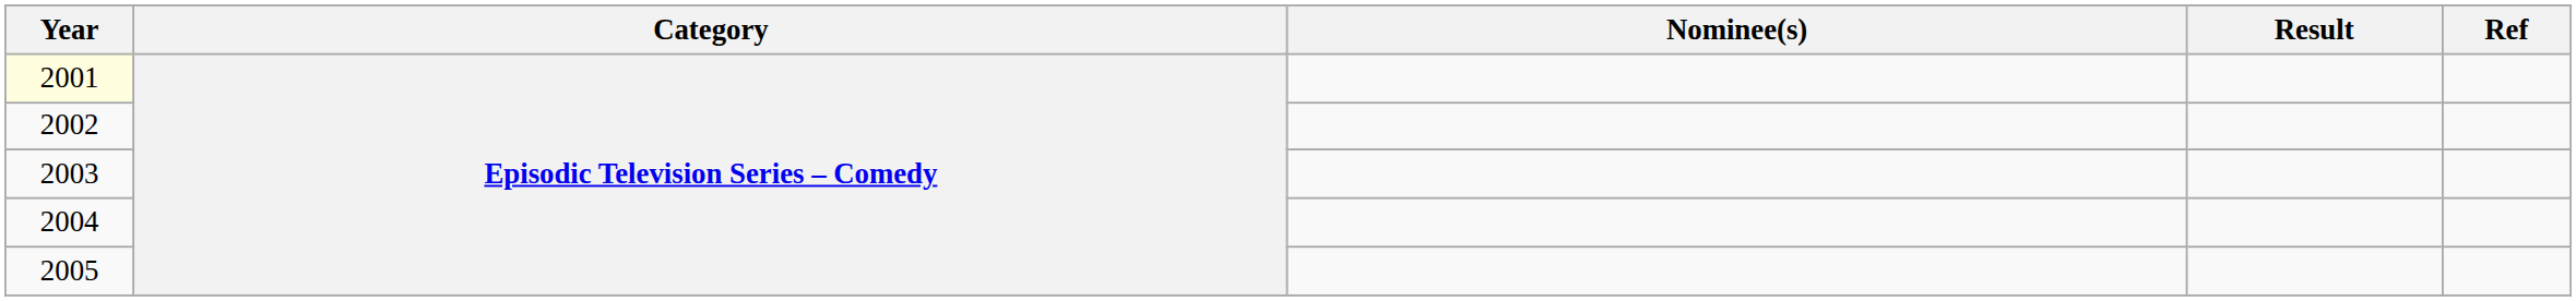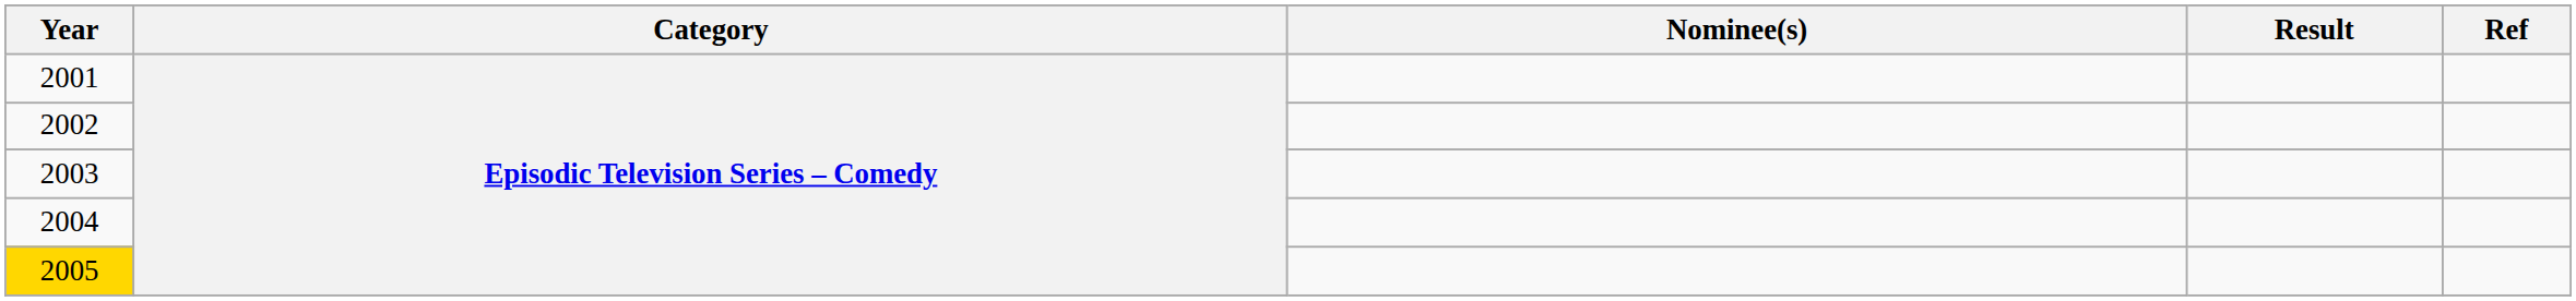2001 | Year: lightyellow background -> no background
2005 | Year: no background -> gold background
